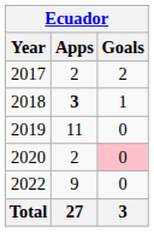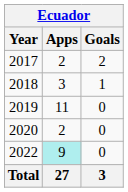2018 | Apps: bold -> normal
2020 | Goals: pink background -> no background
2022 | Apps: no background -> paleturquoise background
